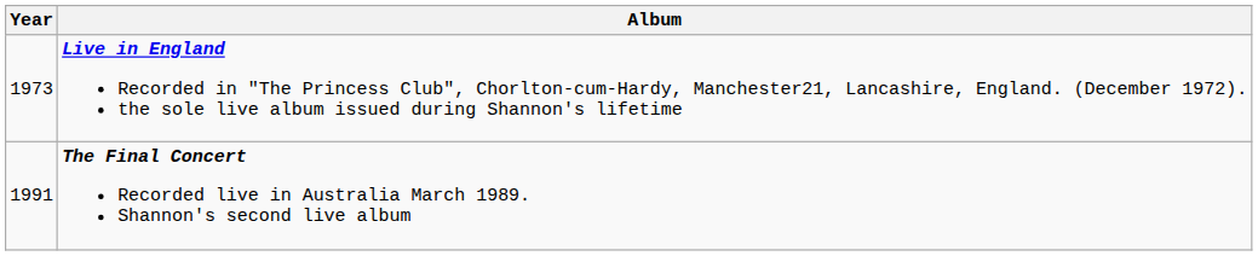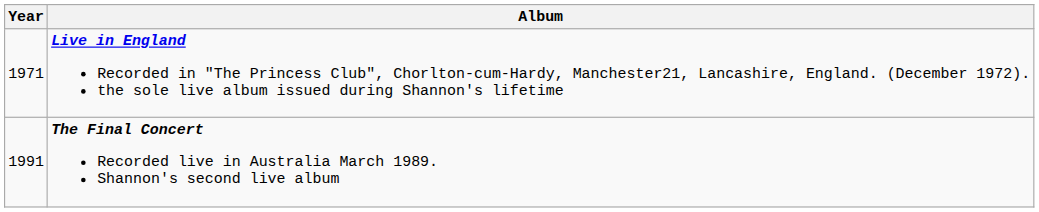row 2 | Year: 1973 -> 1971
